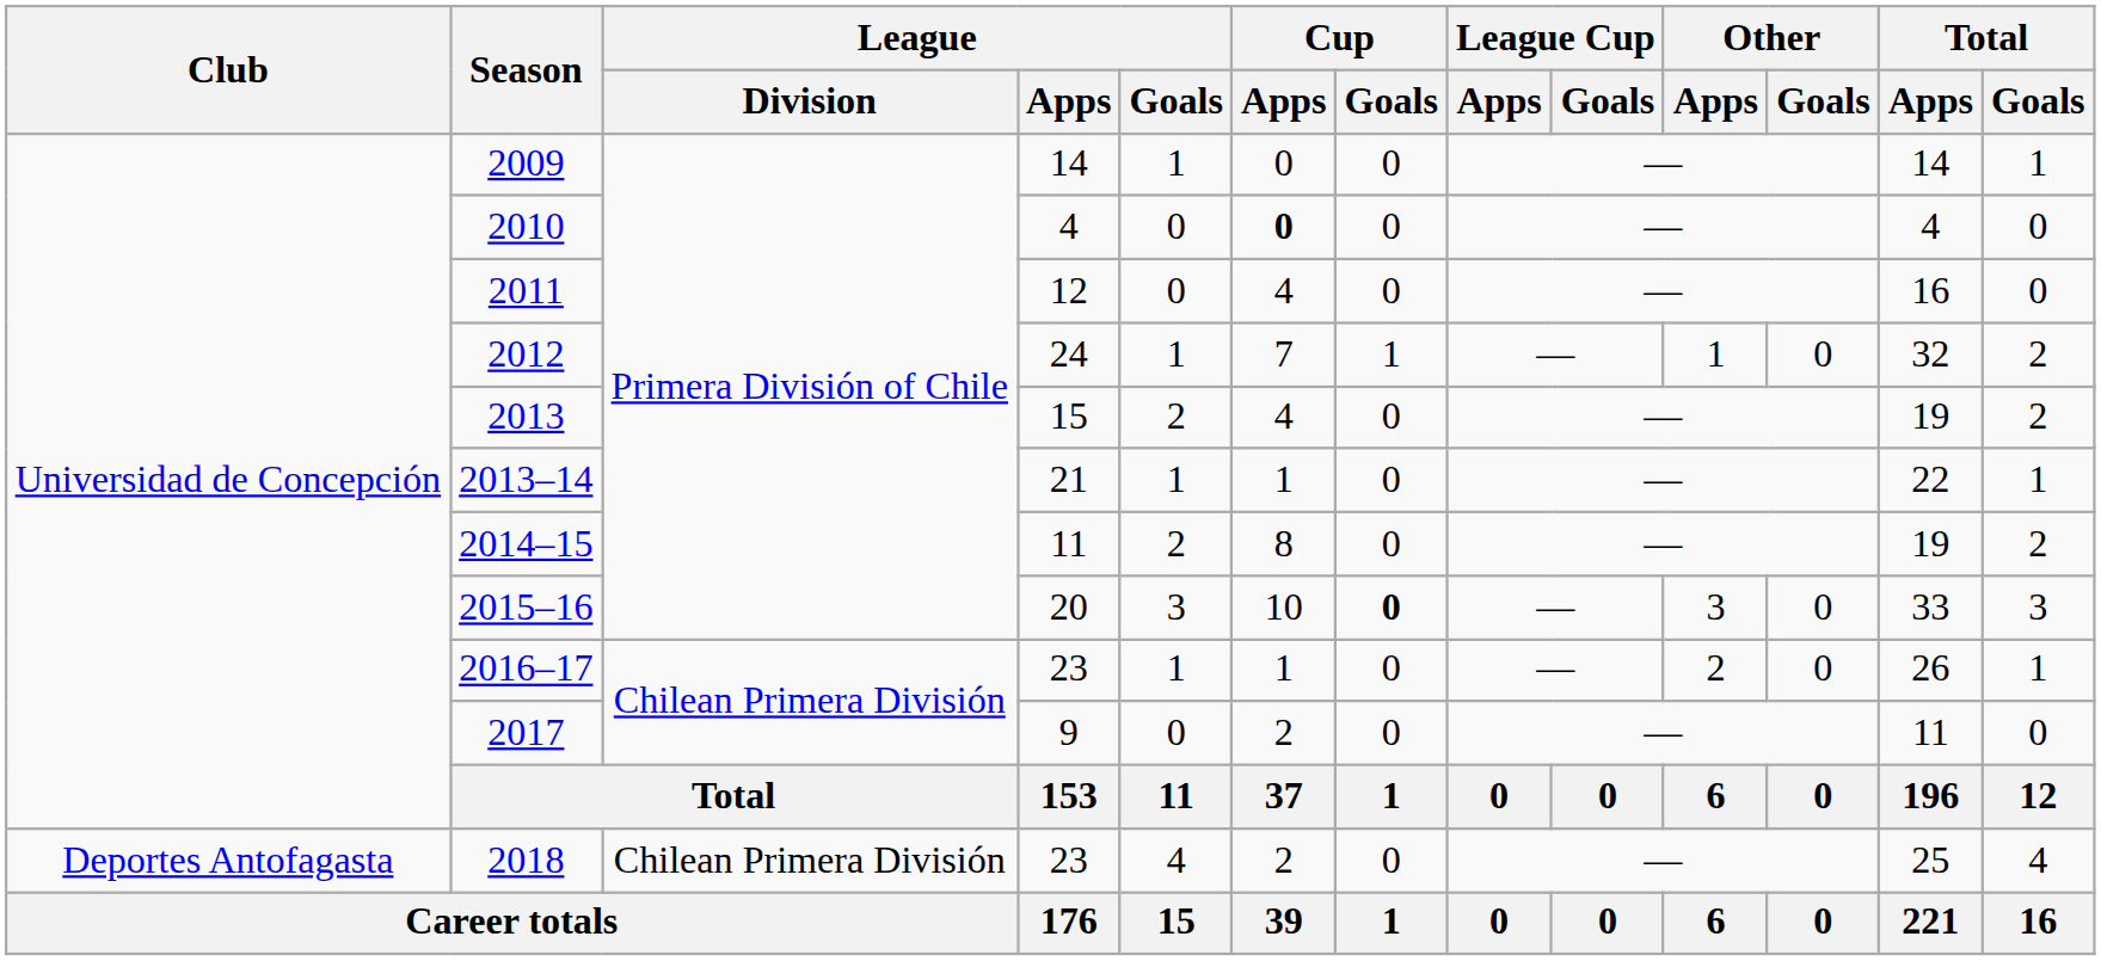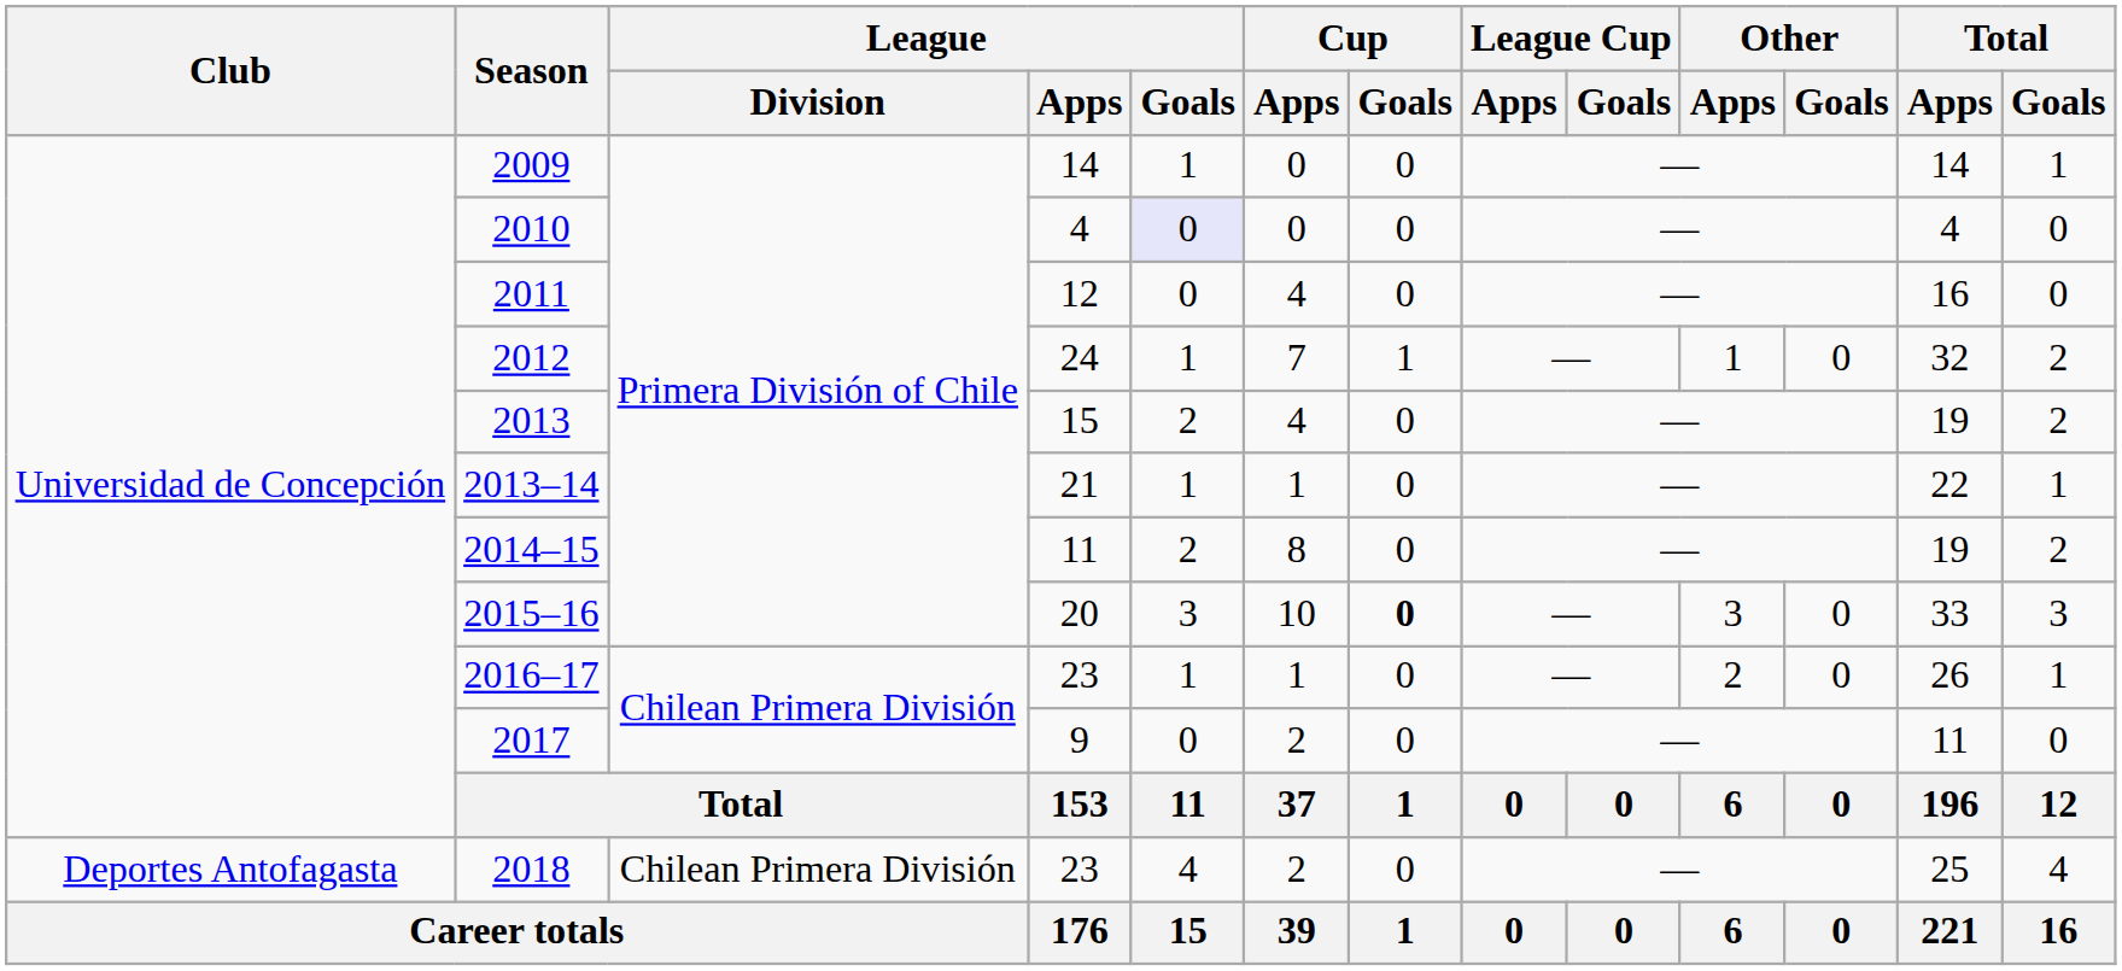2010 | League / Goals: no background -> lavender background
2010 | Cup / Apps: bold -> normal
